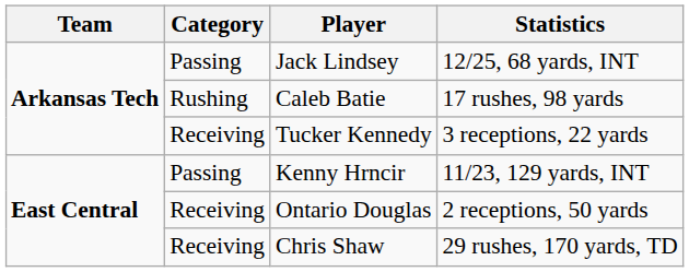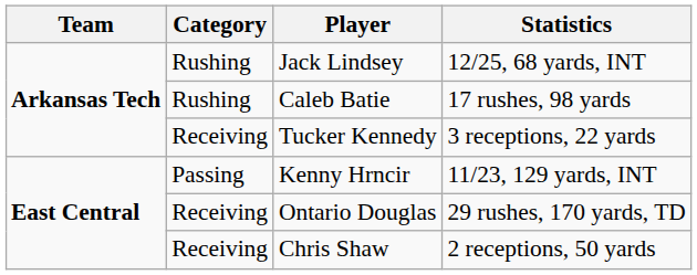Jack Lindsey | Category: Passing -> Rushing
Ontario Douglas | Statistics: 2 receptions, 50 yards -> 29 rushes, 170 yards, TD
Chris Shaw | Statistics: 29 rushes, 170 yards, TD -> 2 receptions, 50 yards
